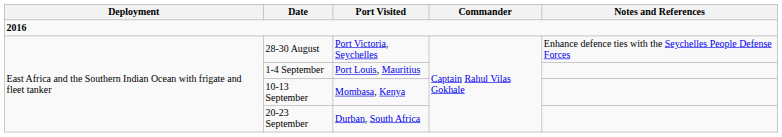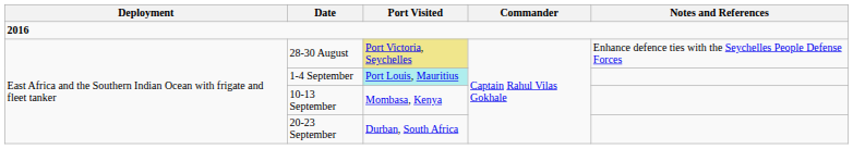28-30 August | Port Visited: no background -> khaki background
1-4 September | Port Visited: no background -> paleturquoise background
